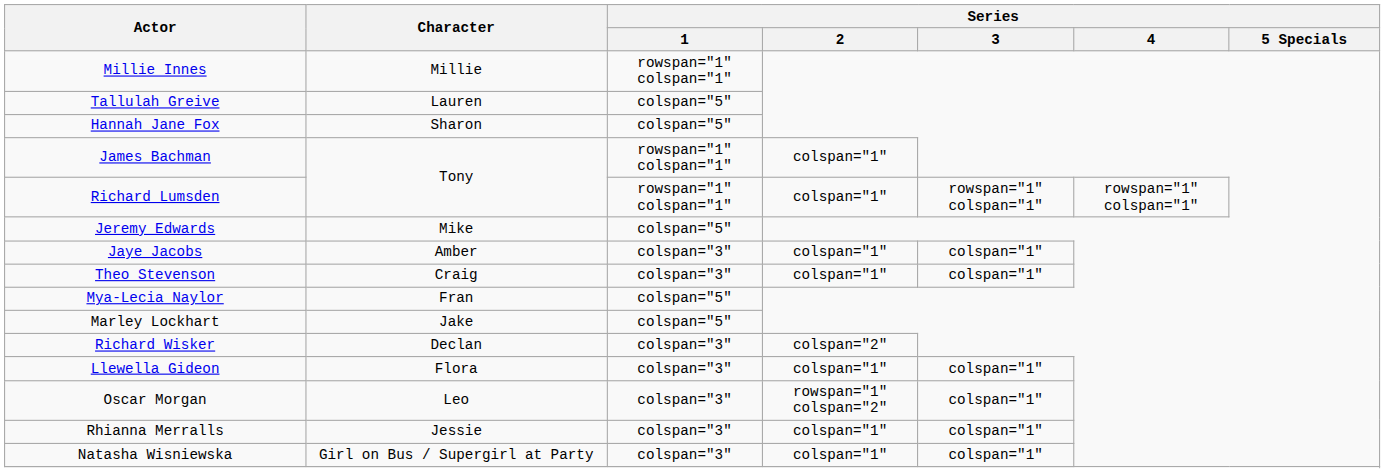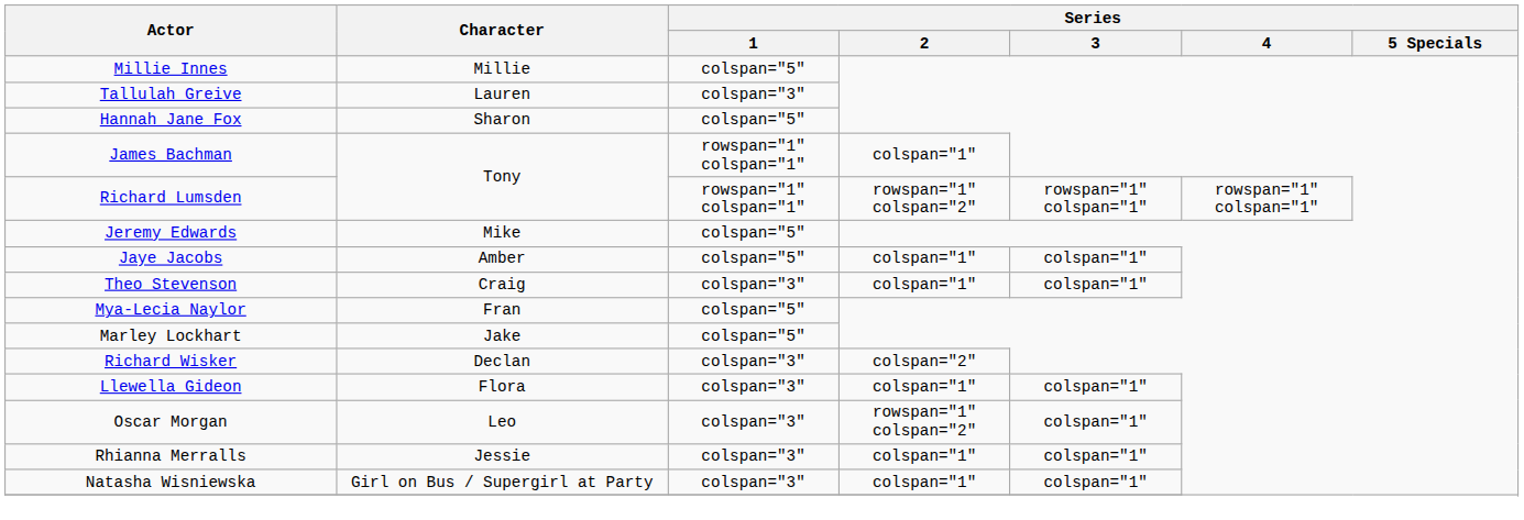Millie Innes | Series / 1: rowspan="1" colspan="1" -> colspan="5"
Tallulah Greive | Series / 1: colspan="5" -> colspan="3"
Richard Lumsden | Series / 2: colspan="1" -> rowspan="1" colspan="2"
Jaye Jacobs | Series / 1: colspan="3" -> colspan="5"
